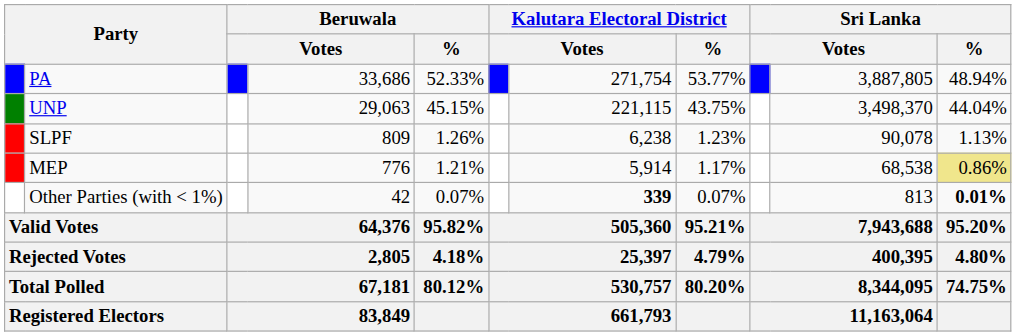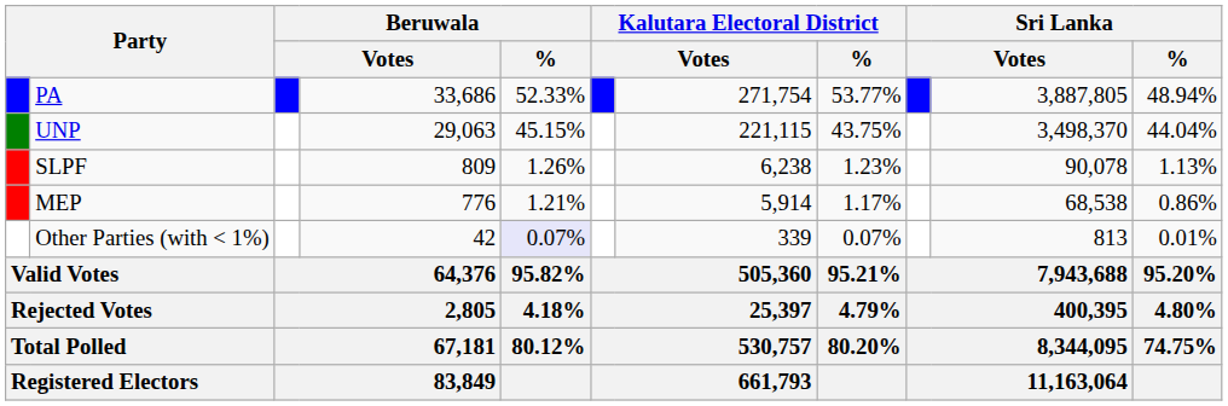MEP | Sri Lanka / %: khaki background -> no background
Other Parties (with < 1%) | Beruwala / %: no background -> lavender background
Other Parties (with < 1%) | column 7: bold -> normal
Other Parties (with < 1%) | Sri Lanka / %: bold -> normal
